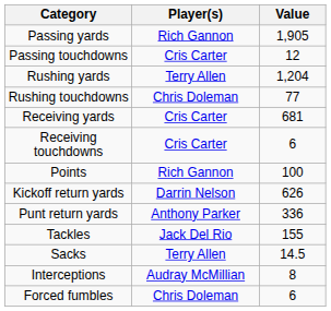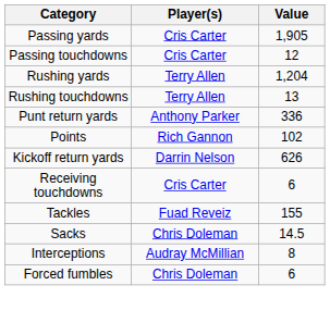Passing yards | Player(s): Rich Gannon -> Cris Carter
Rushing touchdowns | Player(s): Chris Doleman -> Terry Allen
Rushing touchdowns | Value: 77 -> 13
- row: Receiving yards | Cris Carter | 681
rows swapped: Receiving touchdowns <-> Punt return yards
Points | Value: 100 -> 102
Tackles | Player(s): Jack Del Rio -> Fuad Reveiz
Sacks | Player(s): Terry Allen -> Chris Doleman
